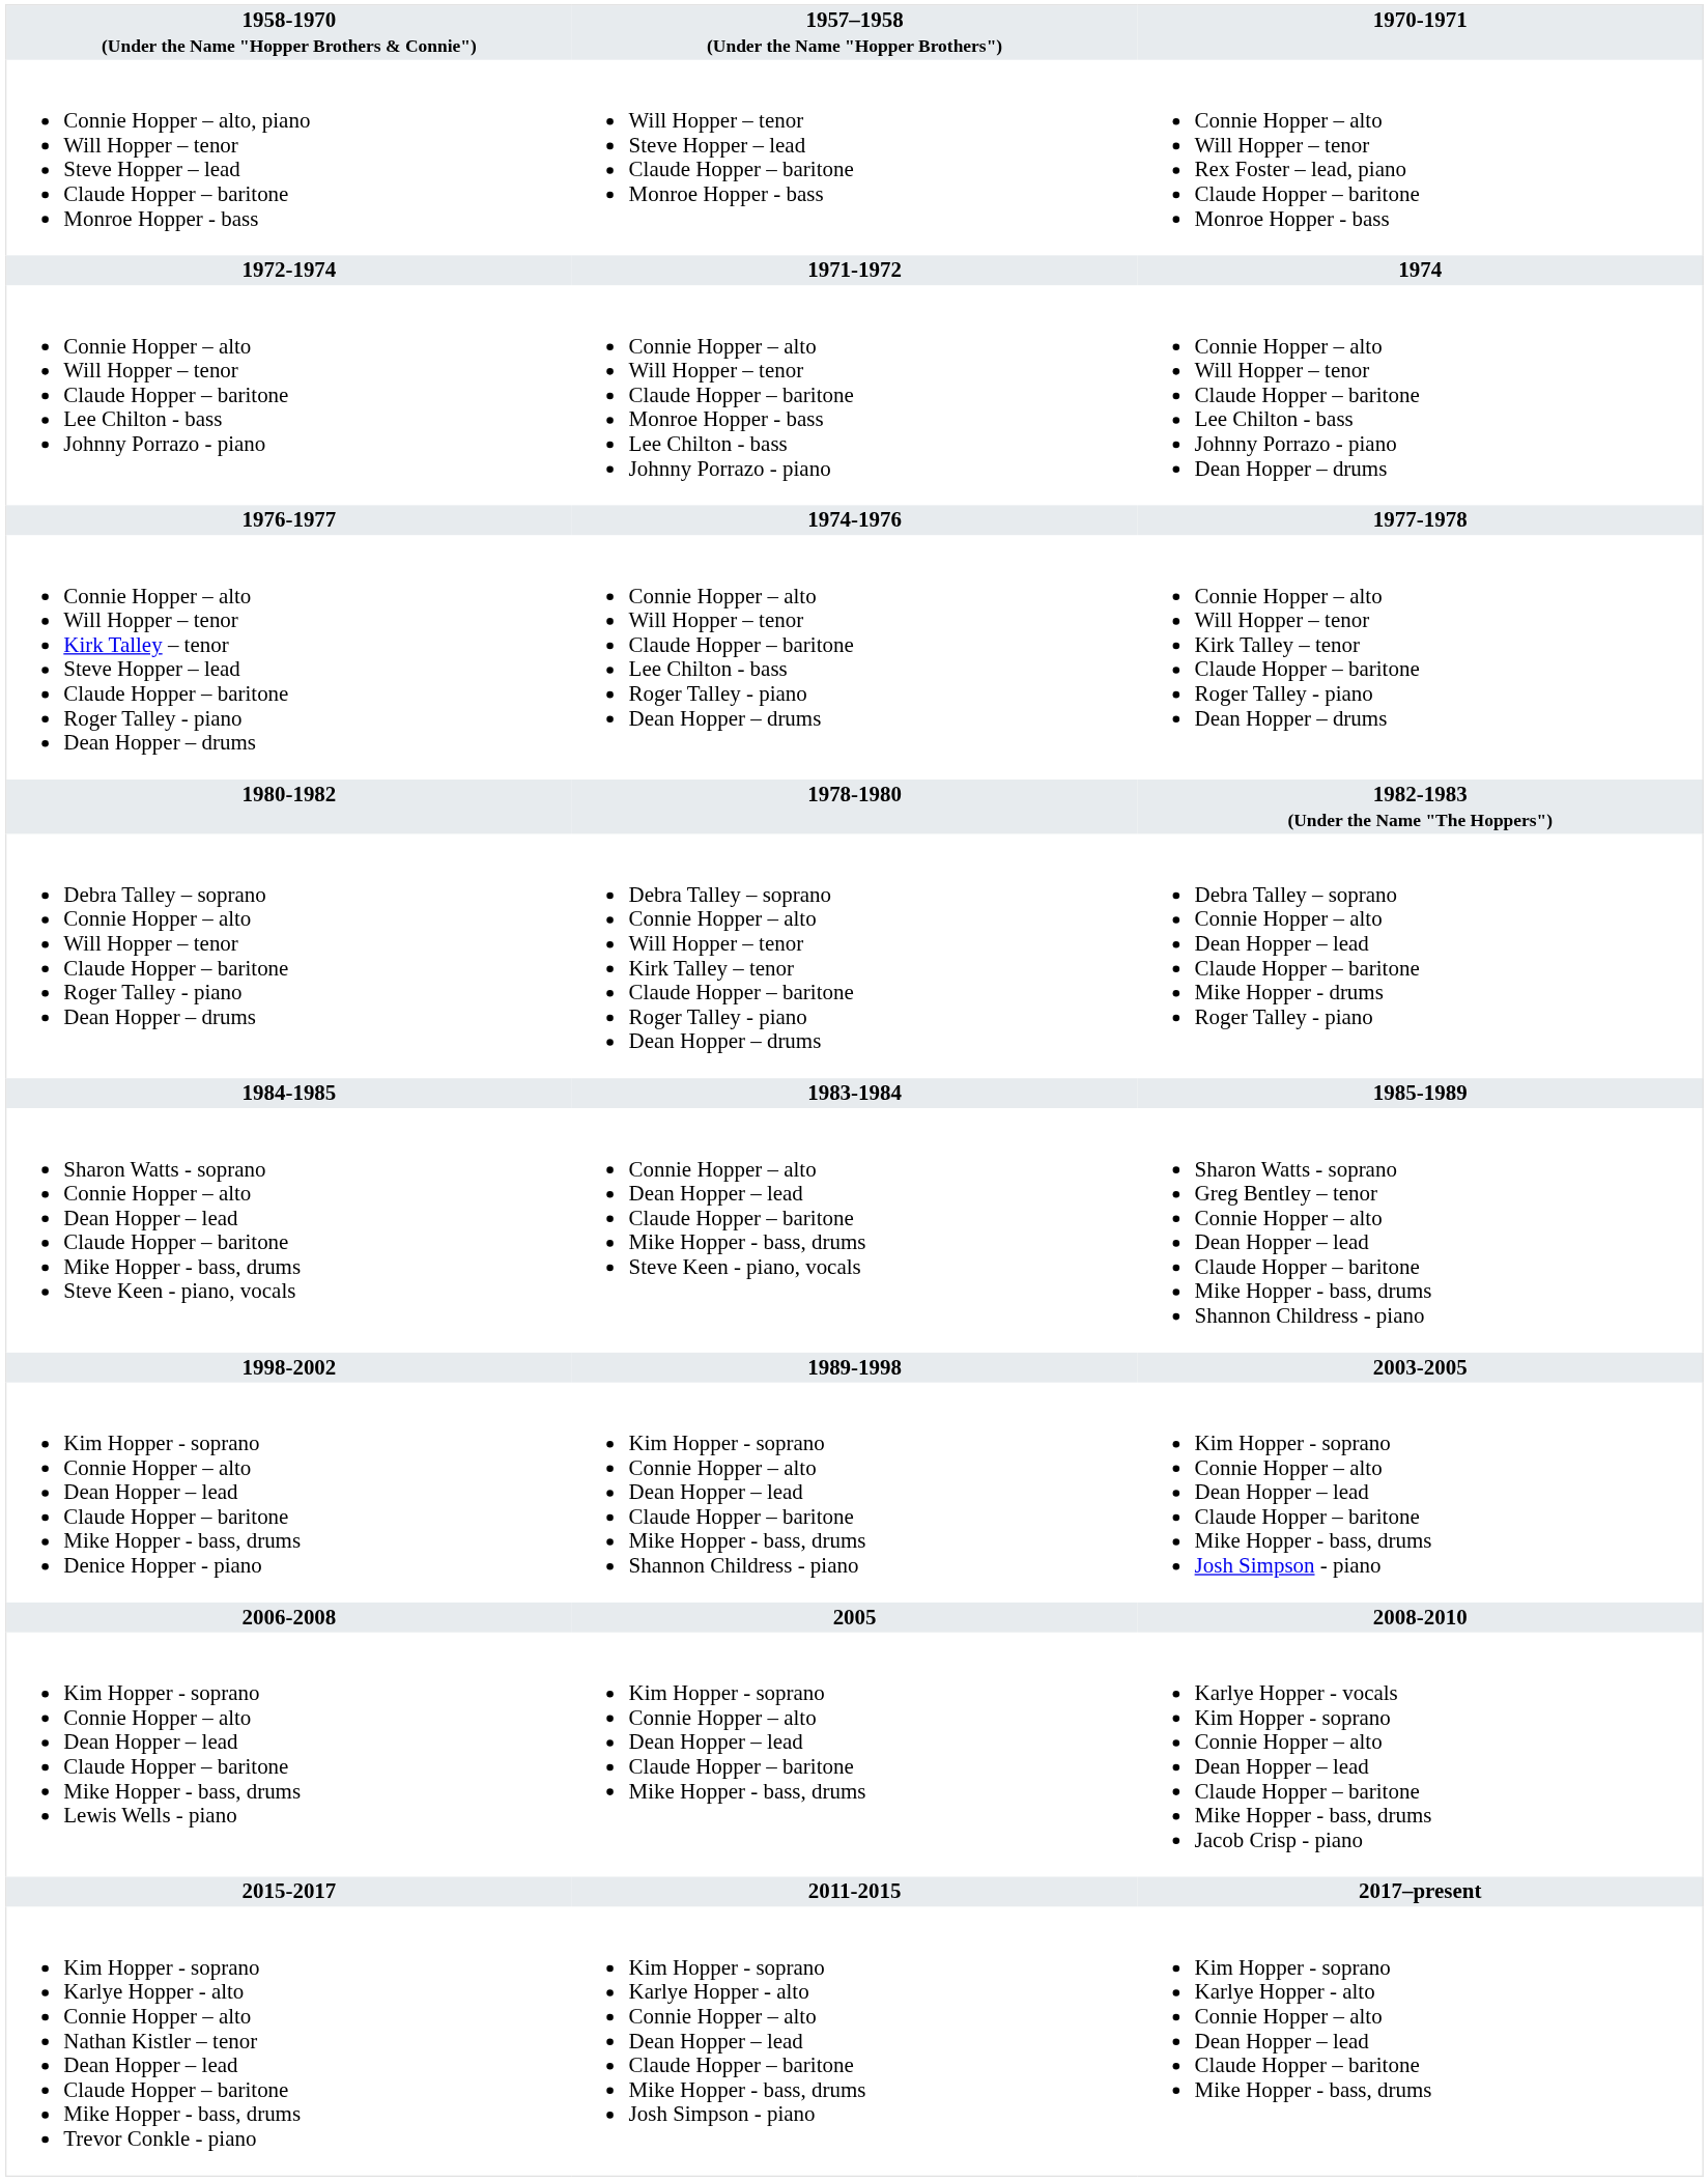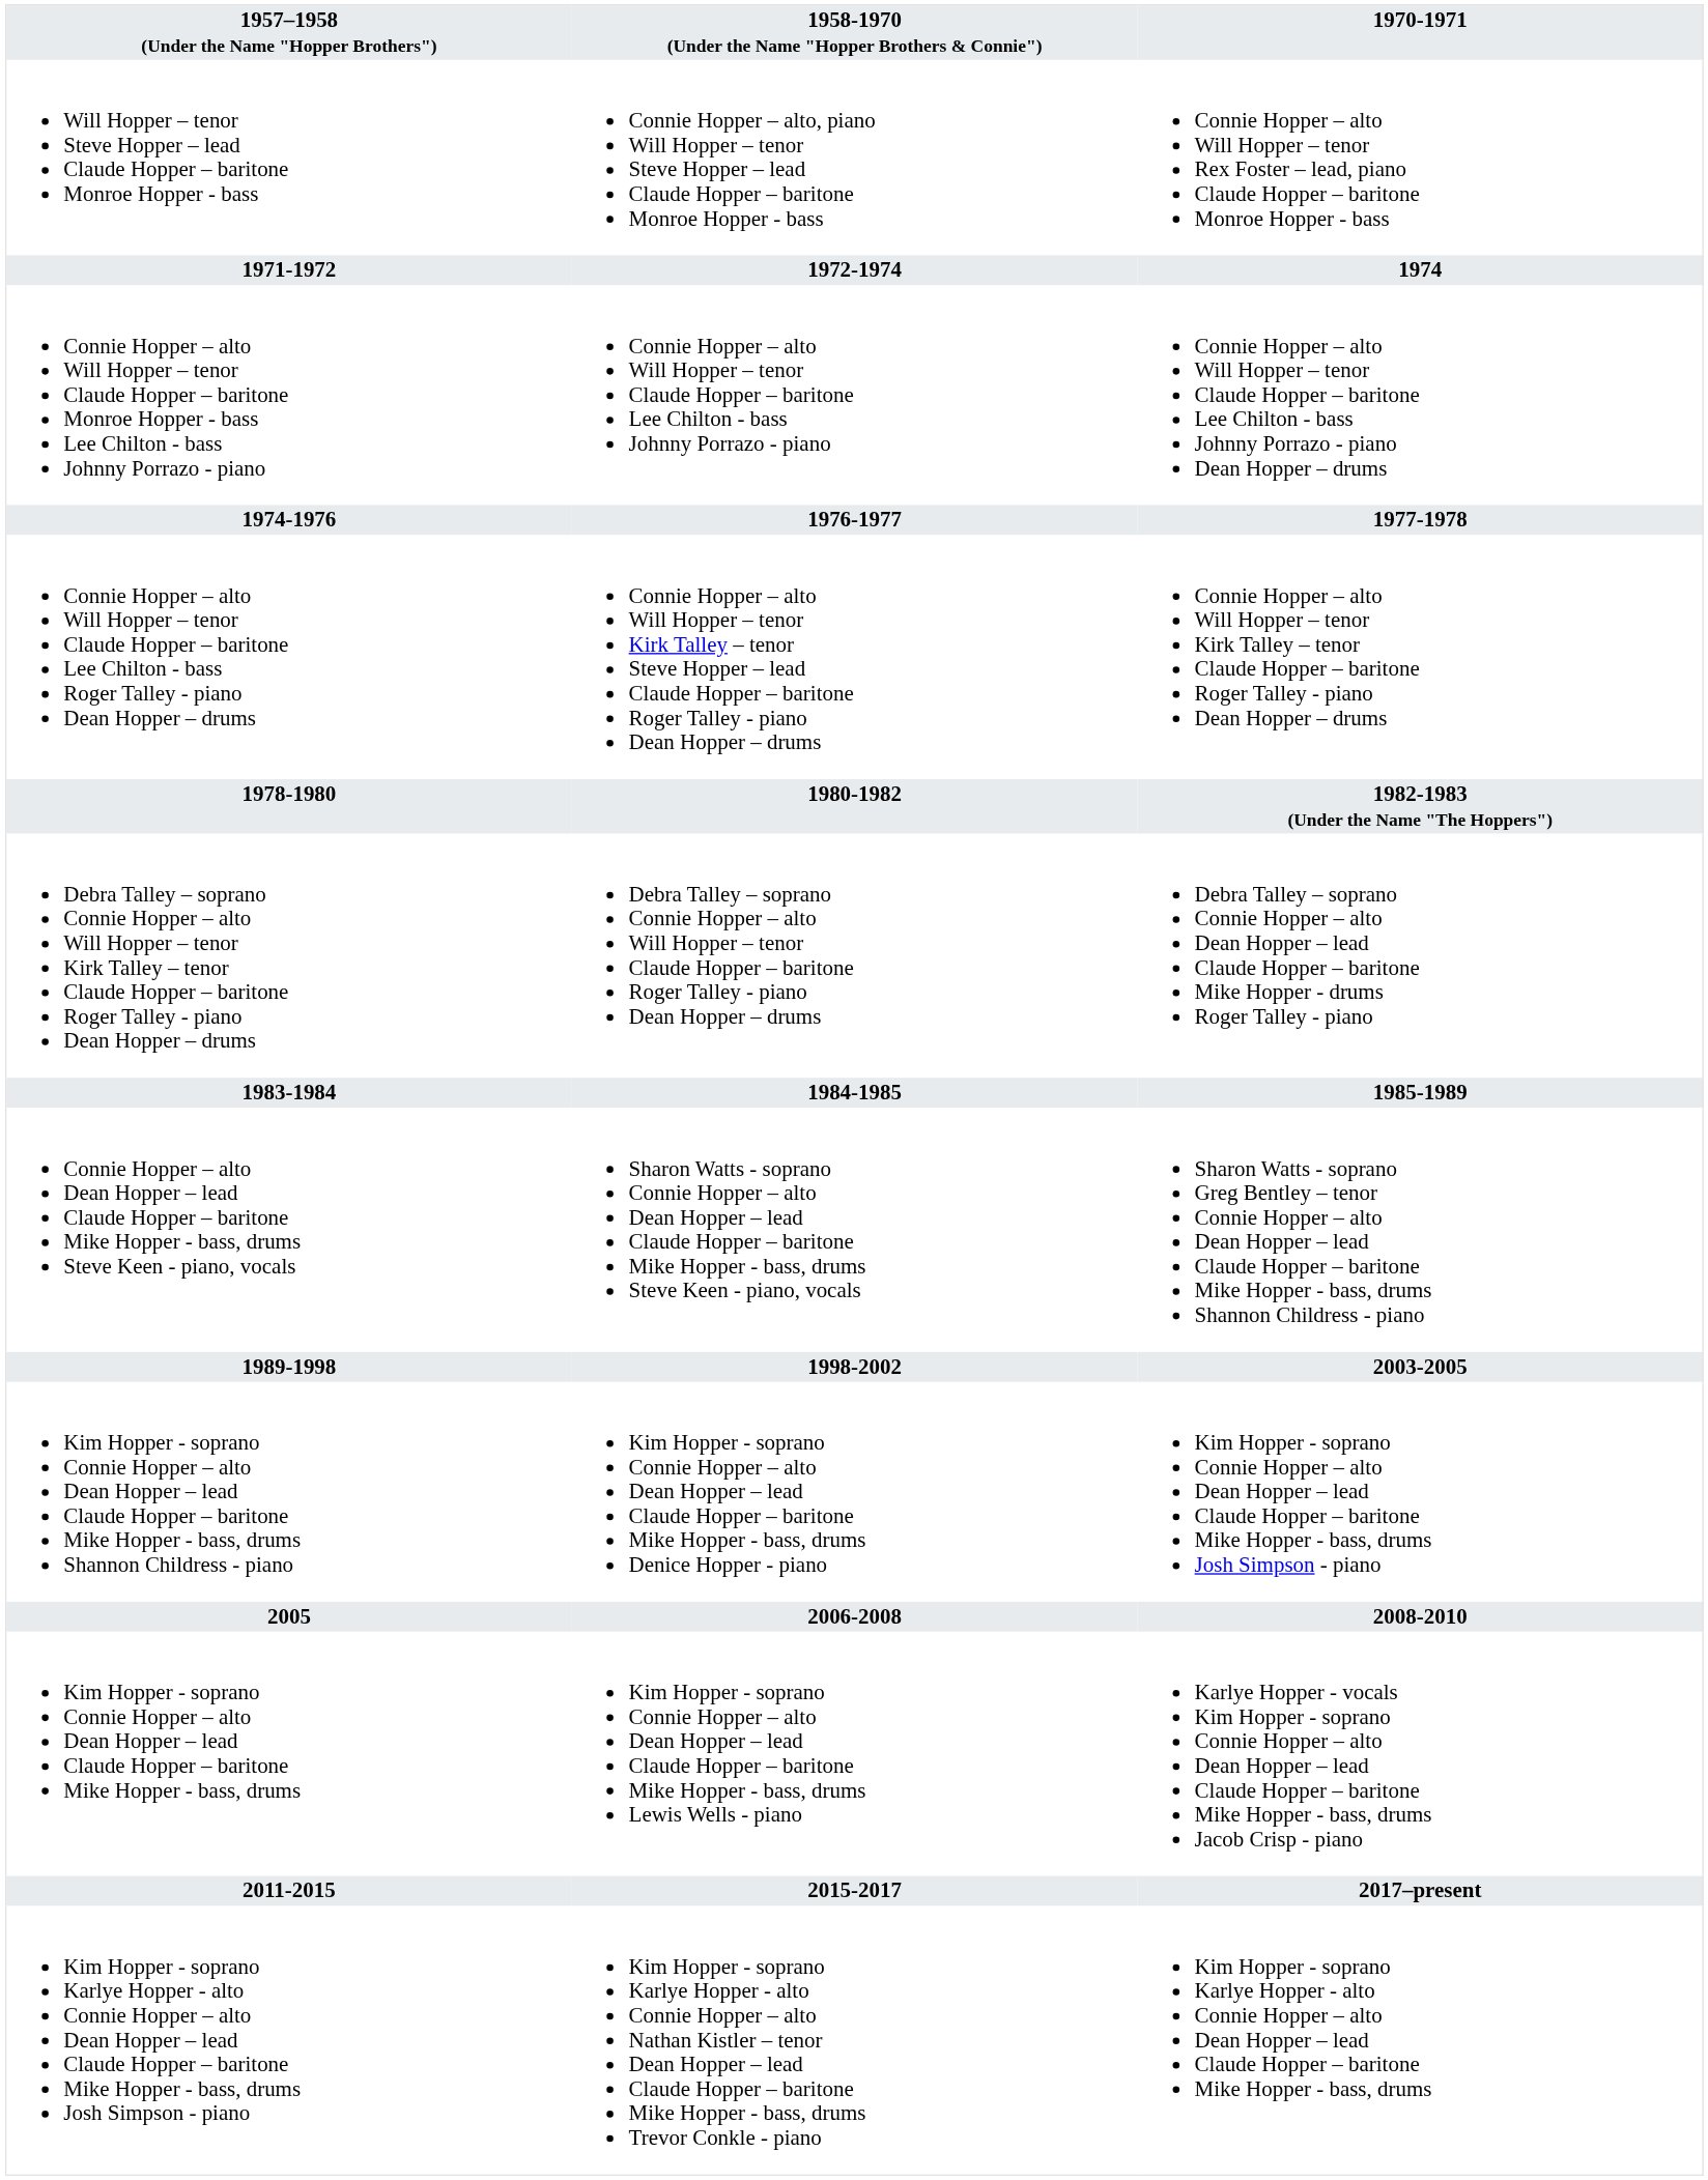columns swapped: 1957–1958 (Under the Name "Hopper Brothers") <-> 1958-1970 (Under the Name "Hopper Brothers & Connie")
